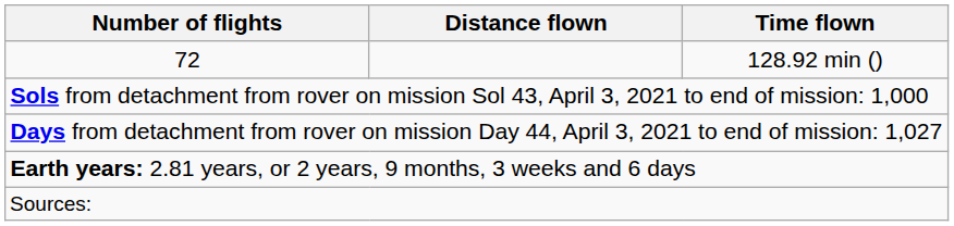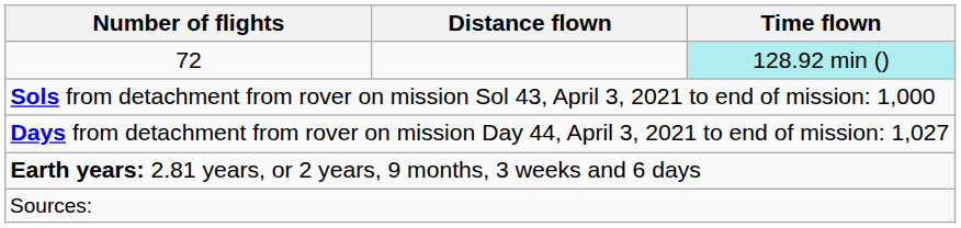72 | Time flown: no background -> paleturquoise background
